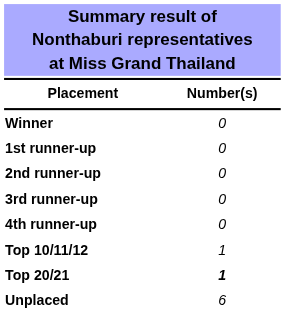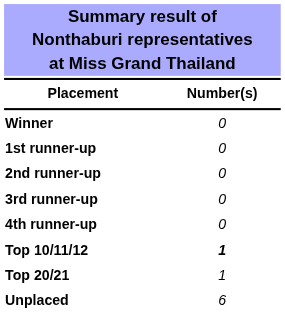row 8 | column 2: normal -> bold
row 9 | column 2: bold -> normal
